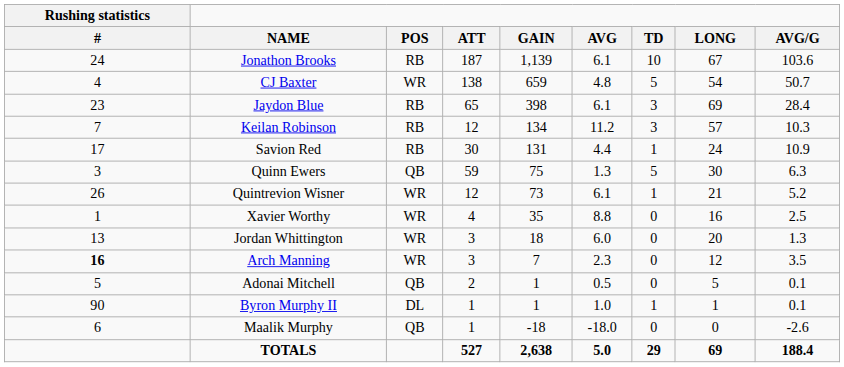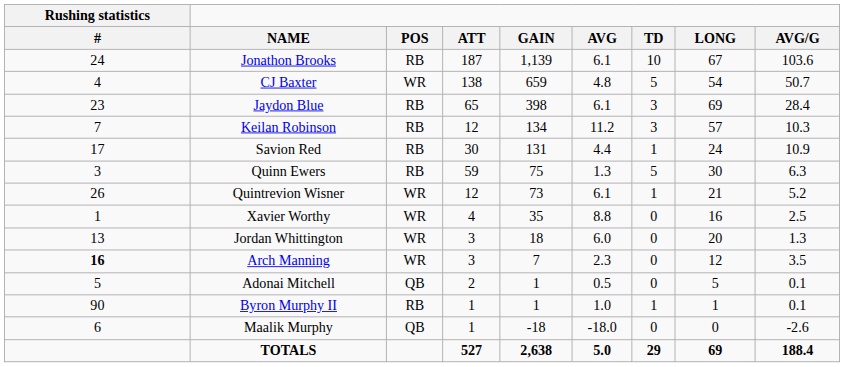Quinn Ewers | POS: QB -> RB
Byron Murphy II | POS: DL -> RB
